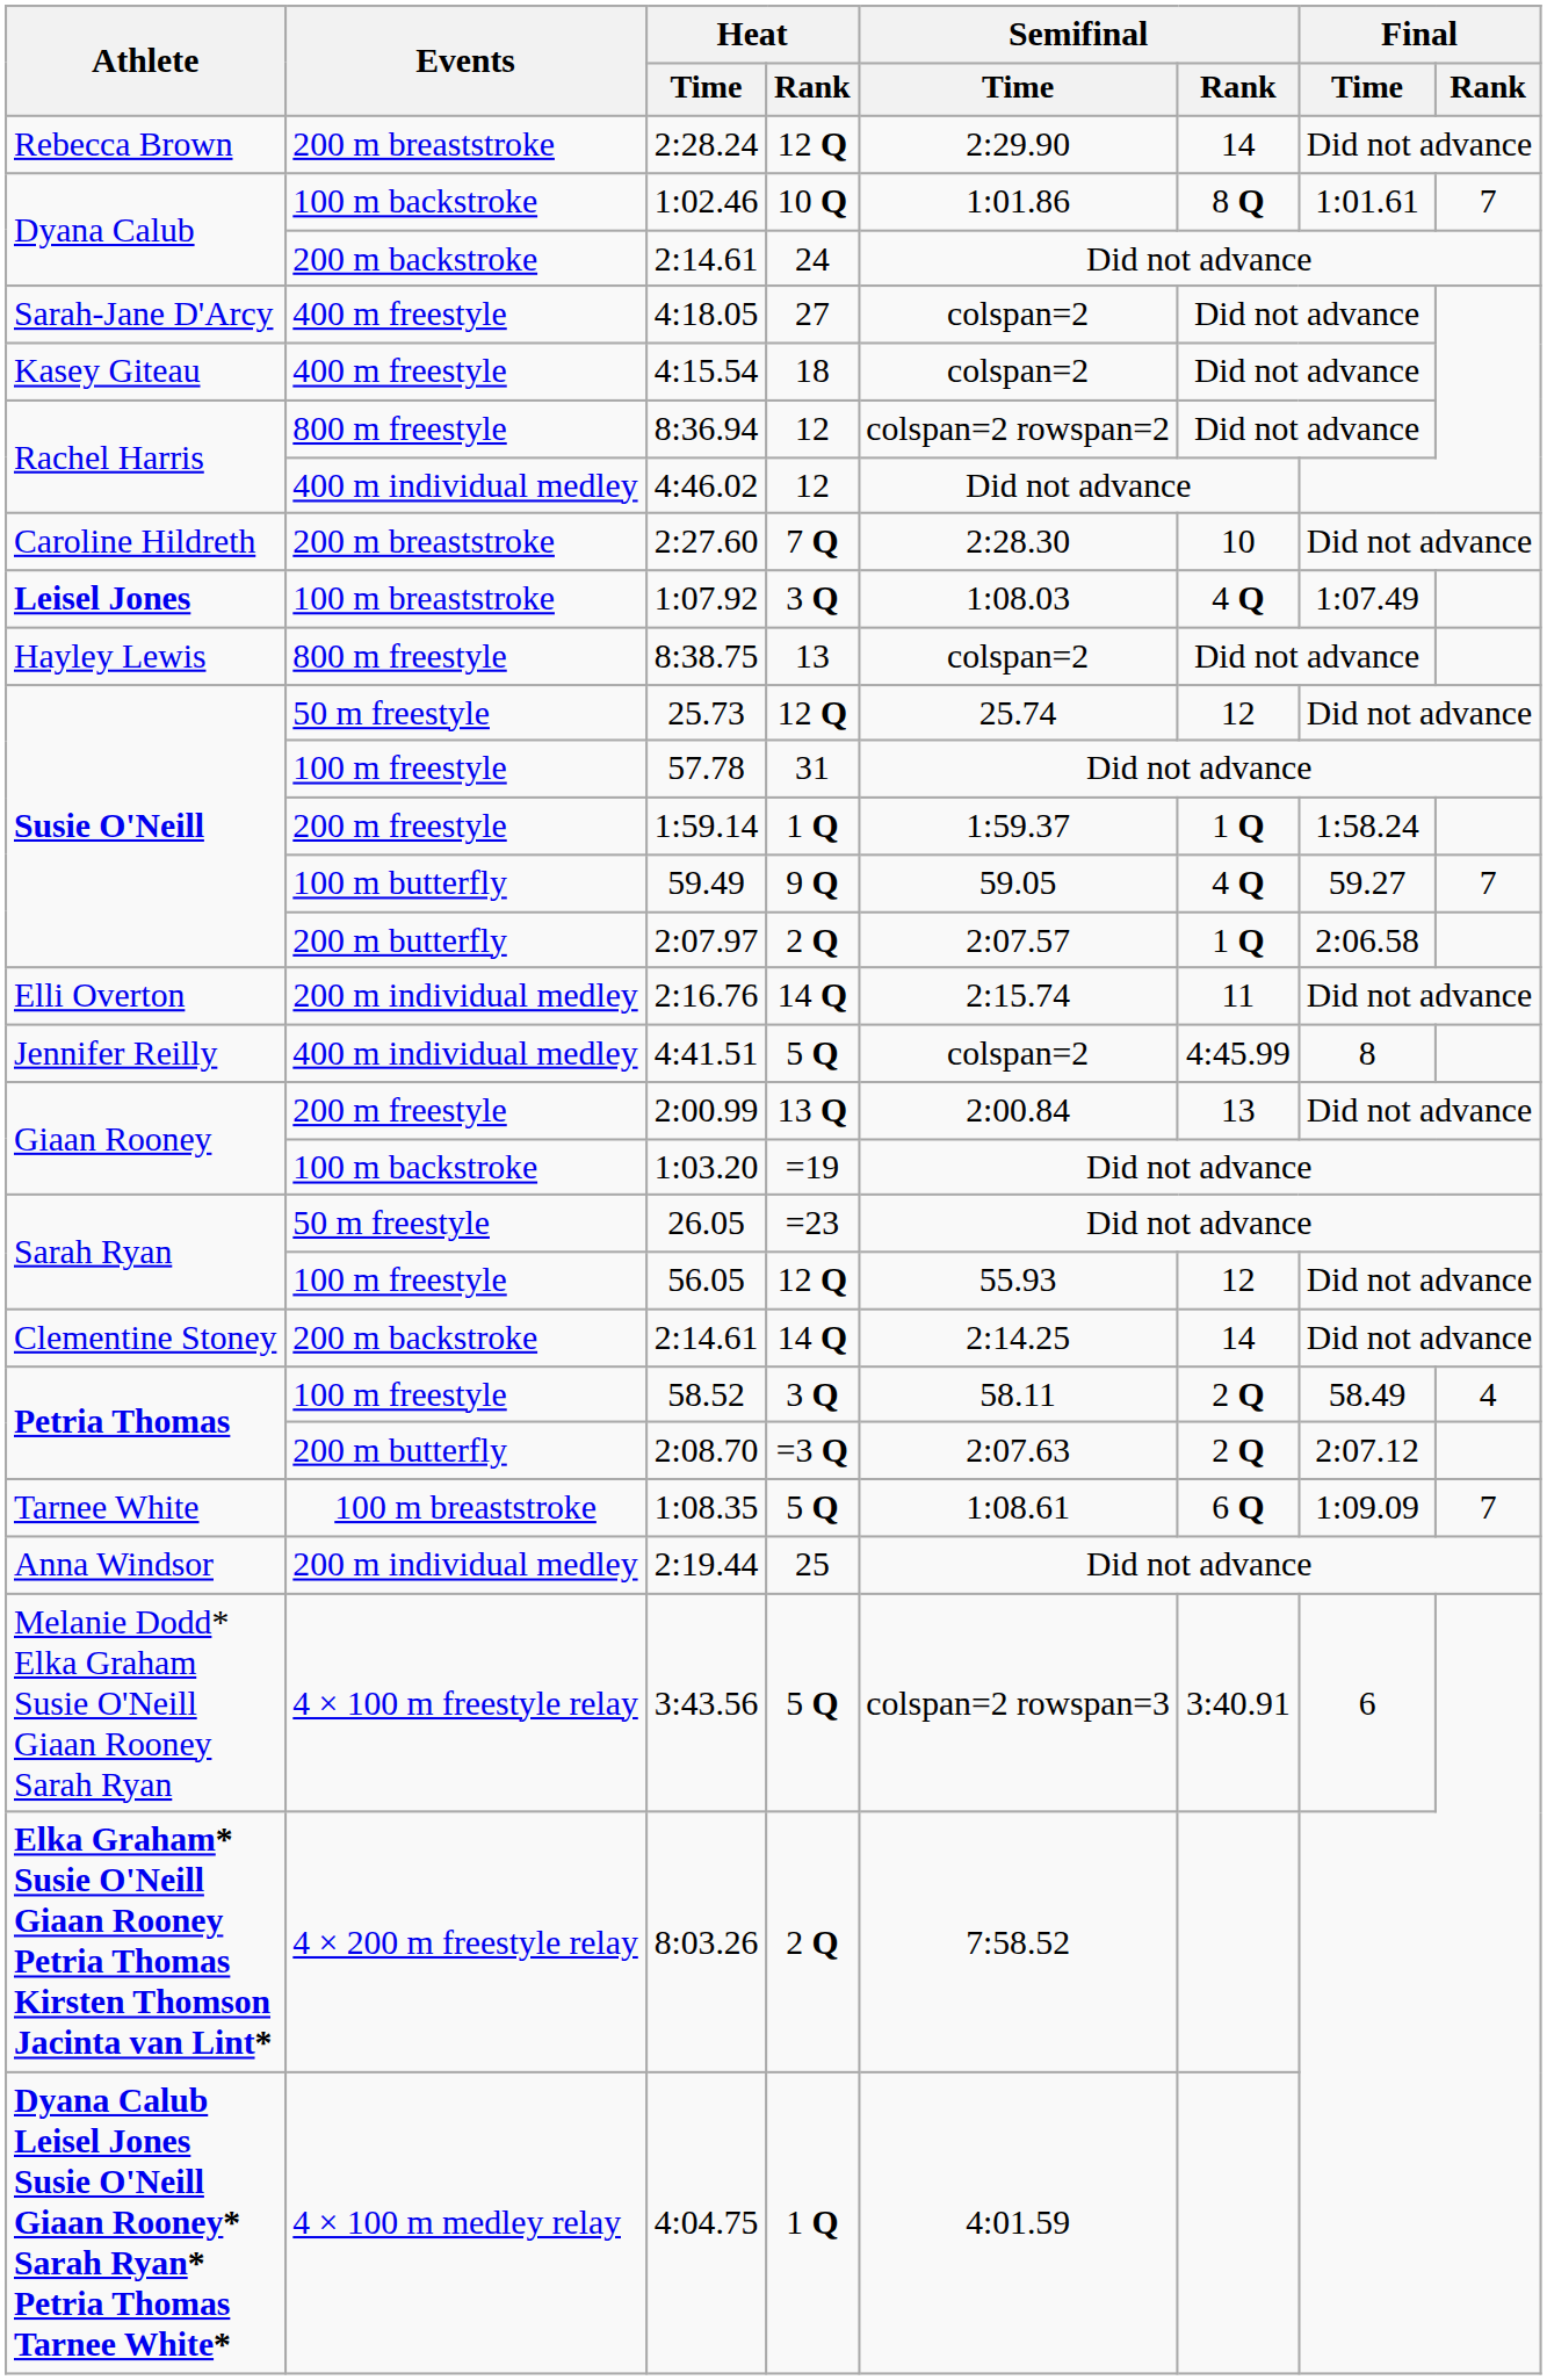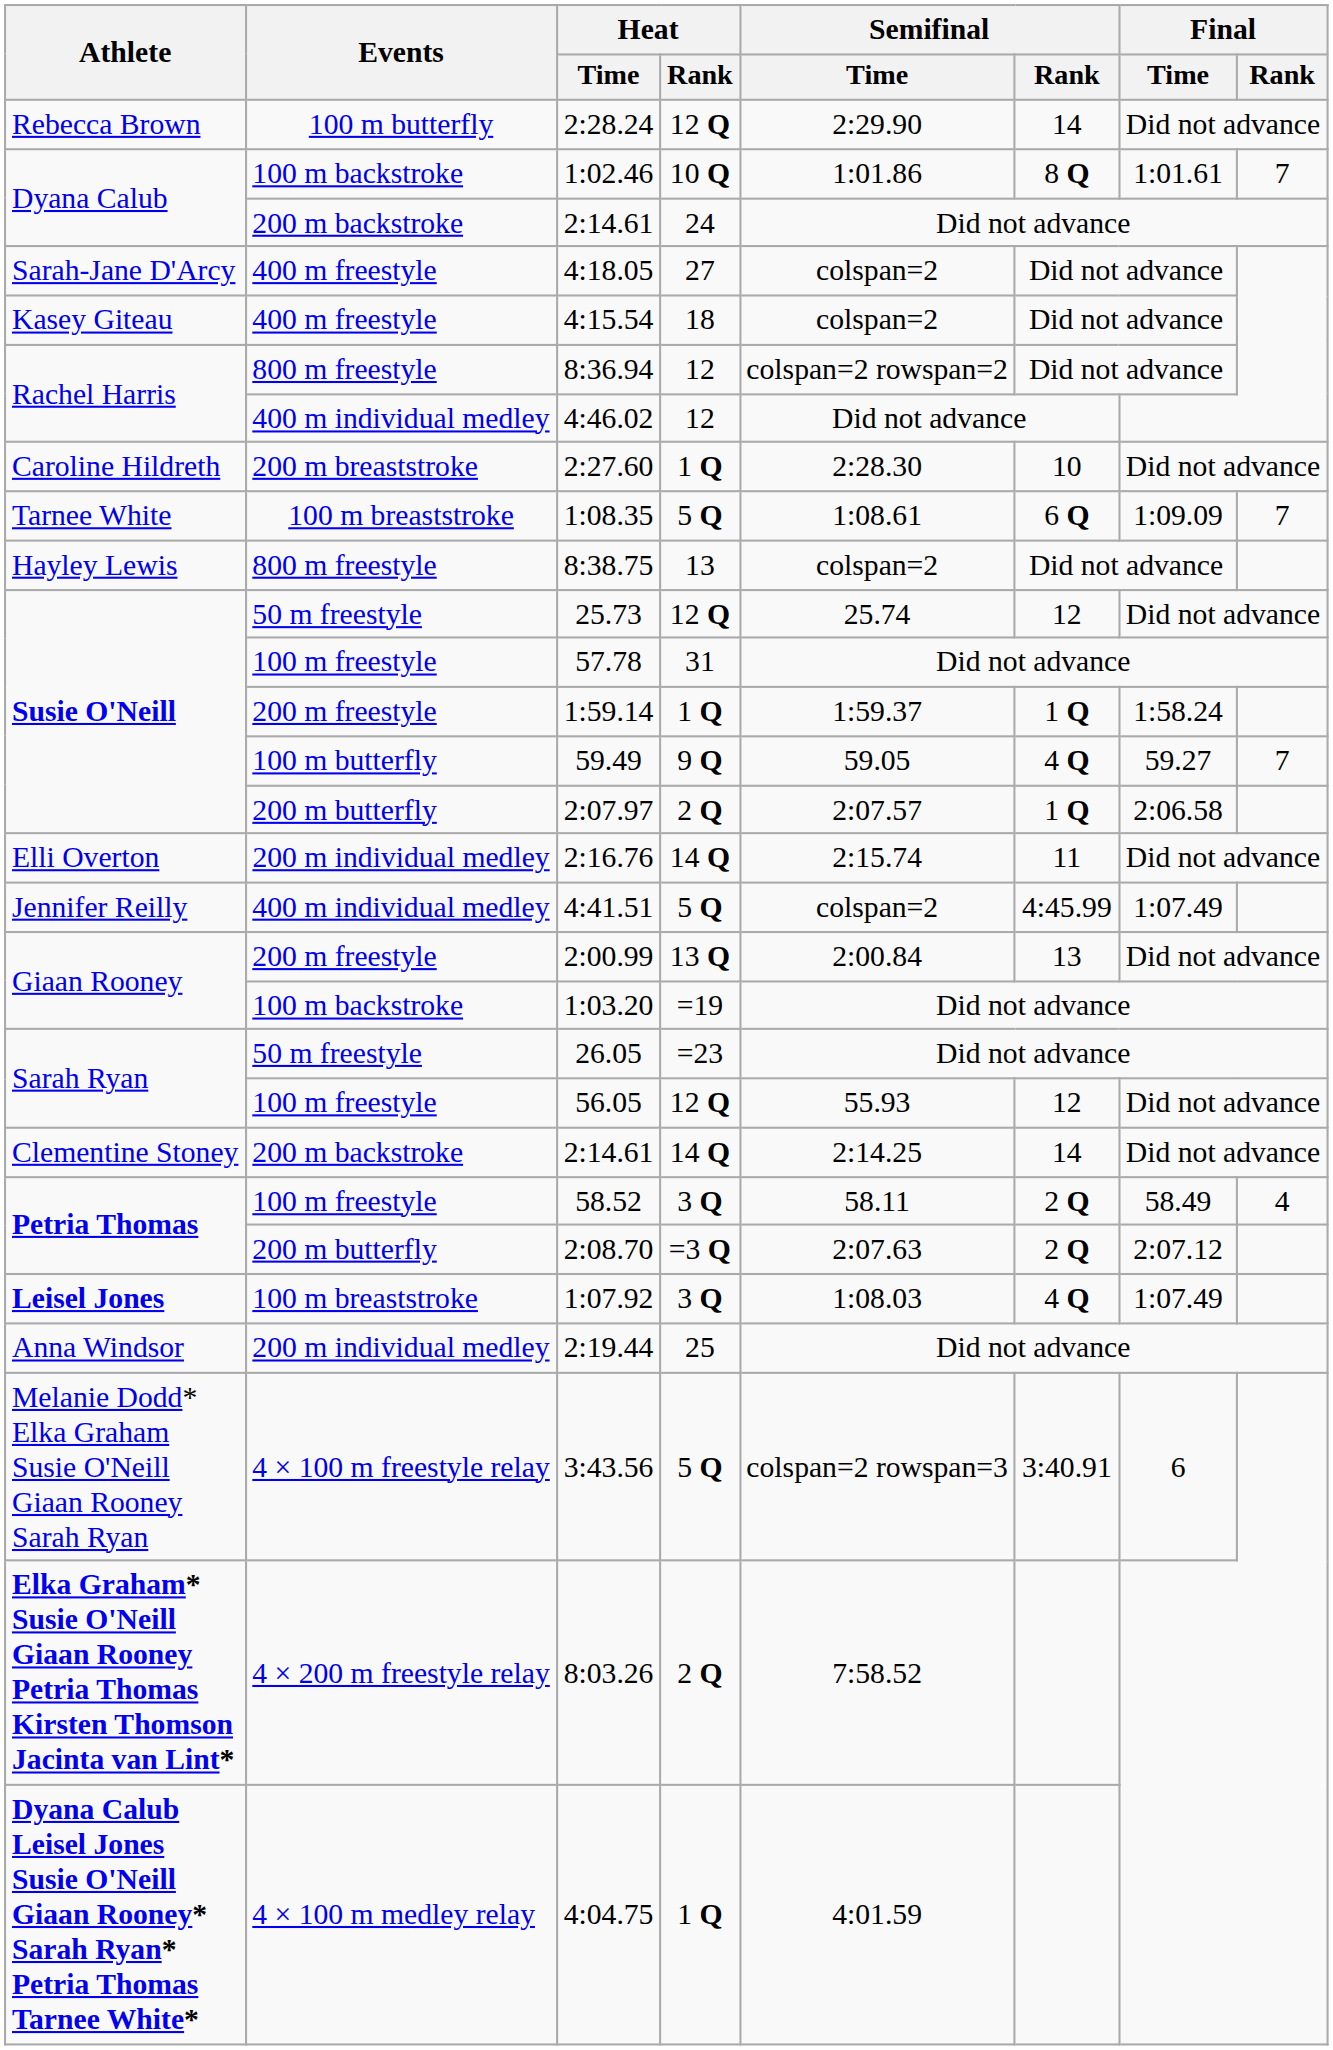2:28.24 | Events: 200 m breaststroke -> 100 m butterfly
2:27.60 | Heat / Rank: 7 Q -> 1 Q
rows swapped: 1:07.92 <-> 1:08.35
4:41.51 | Final / Time: 8 -> 1:07.49
